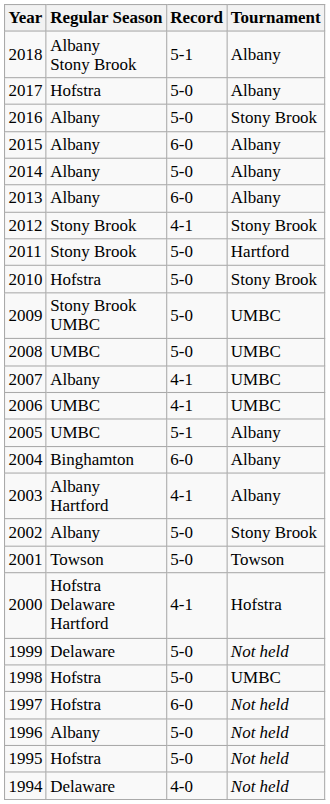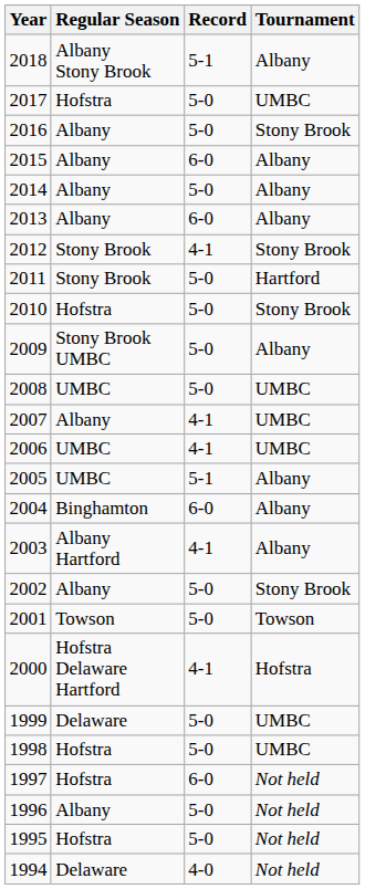2017 | Tournament: Albany -> UMBC
2009 | Tournament: UMBC -> Albany
1999 | Tournament: Not held -> UMBC
